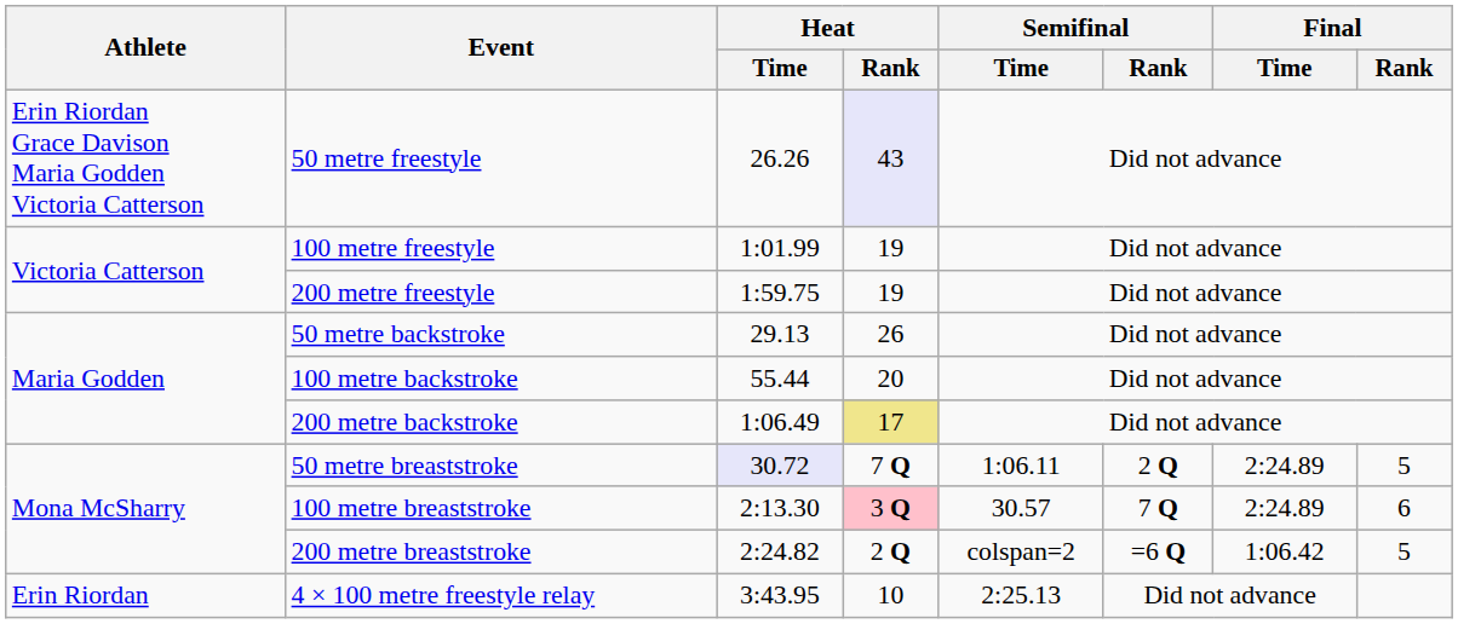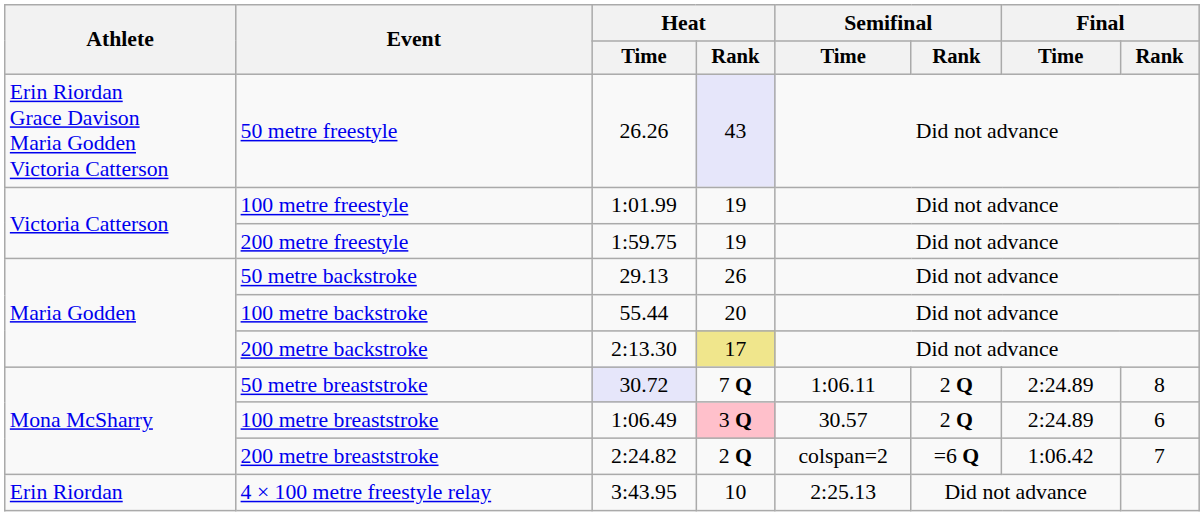200 metre backstroke | Heat / Time: 1:06.49 -> 2:13.30
50 metre breaststroke | Final / Rank: 5 -> 8
100 metre breaststroke | Heat / Time: 2:13.30 -> 1:06.49
100 metre breaststroke | Semifinal / Rank: 7 Q -> 2 Q
200 metre breaststroke | Final / Rank: 5 -> 7
